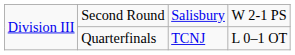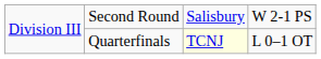Division III / Quarterfinals | column 3: no background -> lightyellow background
